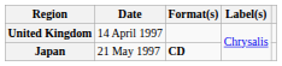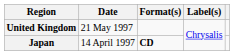United Kingdom | Date: 14 April 1997 -> 21 May 1997
Japan | Date: 21 May 1997 -> 14 April 1997
